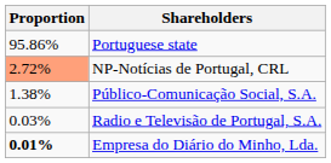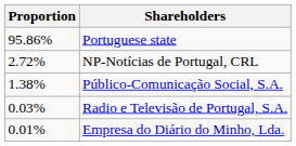NP-Notícias de Portugal, CRL | Proportion: lightsalmon background -> no background
Empresa do Diário do Minho, Lda. | Proportion: bold -> normal
